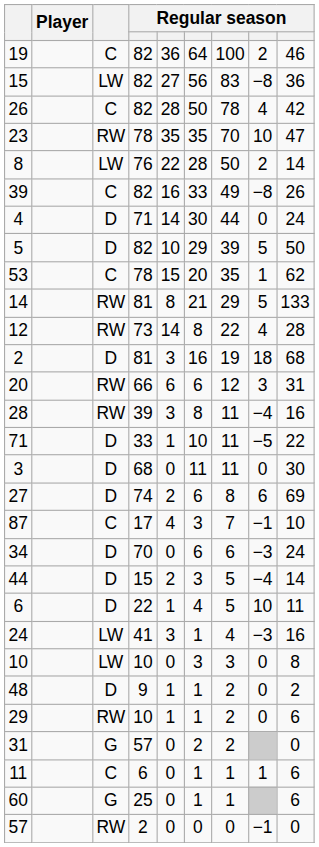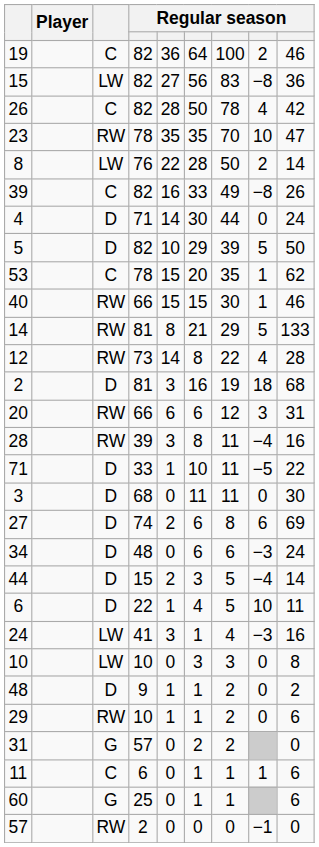+ row: 40 | RW | 66 | 15 | 15 | 30 | 1 | 46
- row: 87 | C | 17 | 4 | 3 | 7 | −1 | 10
34 | column 4: 70 -> 48
